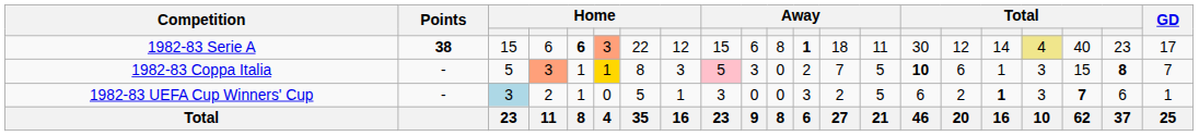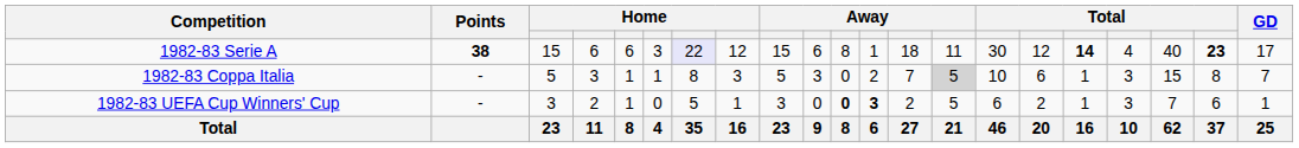1982-83 Serie A | column 5: bold -> normal
1982-83 Serie A | column 6: lightsalmon background -> no background
1982-83 Serie A | column 7: no background -> lavender background
1982-83 Serie A | column 12: bold -> normal
1982-83 Serie A | column 17: normal -> bold
1982-83 Serie A | column 18: khaki background -> no background
1982-83 Serie A | column 20: normal -> bold
1982-83 Coppa Italia | column 4: lightsalmon background -> no background
1982-83 Coppa Italia | column 6: gold background -> no background
1982-83 Coppa Italia | column 9: pink background -> no background
1982-83 Coppa Italia | column 14: no background -> lightgrey background
1982-83 Coppa Italia | column 15: bold -> normal
1982-83 Coppa Italia | column 20: bold -> normal
1982-83 UEFA Cup Winners' Cup | column 3: lightblue background -> no background
1982-83 UEFA Cup Winners' Cup | column 11: normal -> bold
1982-83 UEFA Cup Winners' Cup | column 12: normal -> bold
1982-83 UEFA Cup Winners' Cup | column 17: bold -> normal
1982-83 UEFA Cup Winners' Cup | column 19: bold -> normal
